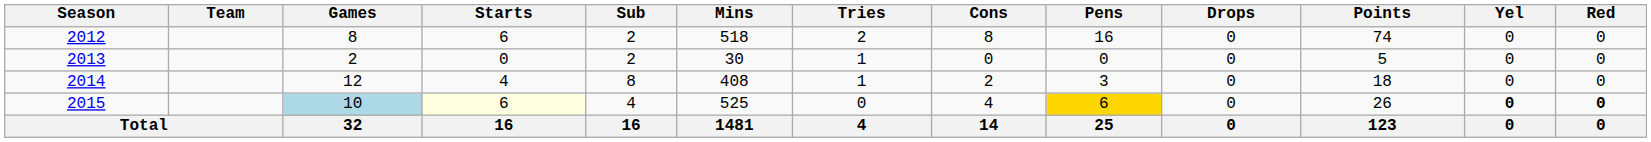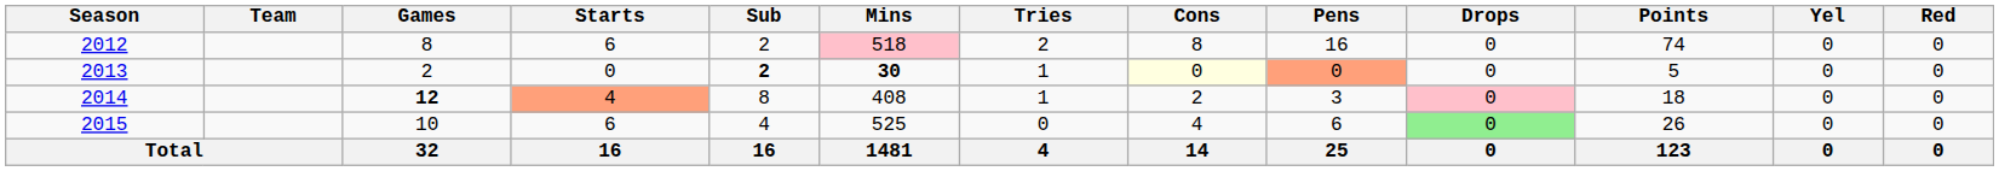2012 | Mins: no background -> pink background
2013 | Sub: normal -> bold
2013 | Mins: normal -> bold
2013 | Cons: no background -> lightyellow background
2013 | Pens: no background -> lightsalmon background
2014 | Games: normal -> bold
2014 | Starts: no background -> lightsalmon background
2014 | Drops: no background -> pink background
2015 | Games: lightblue background -> no background
2015 | Starts: lightyellow background -> no background
2015 | Pens: gold background -> no background
2015 | Drops: no background -> lightgreen background
2015 | Yel: bold -> normal
2015 | Red: bold -> normal
